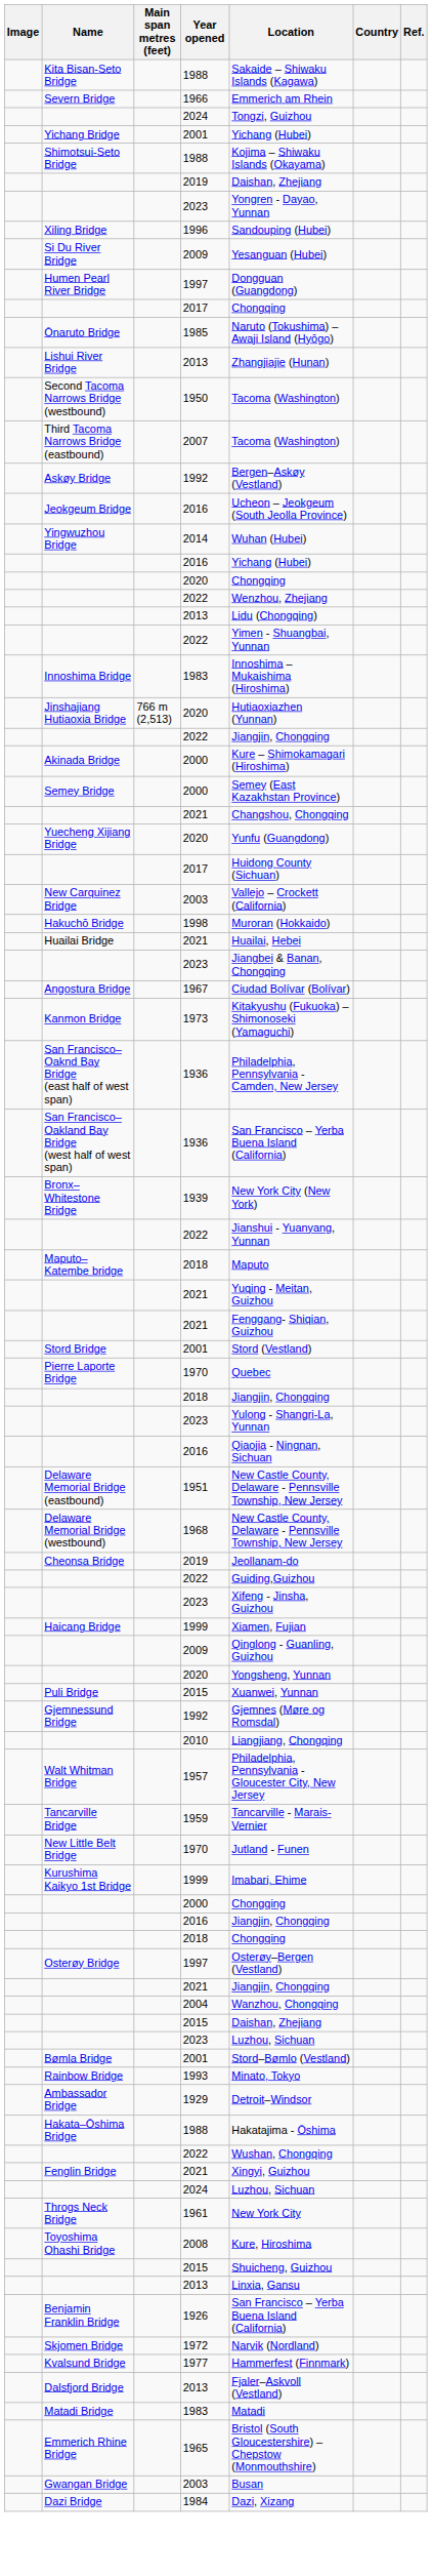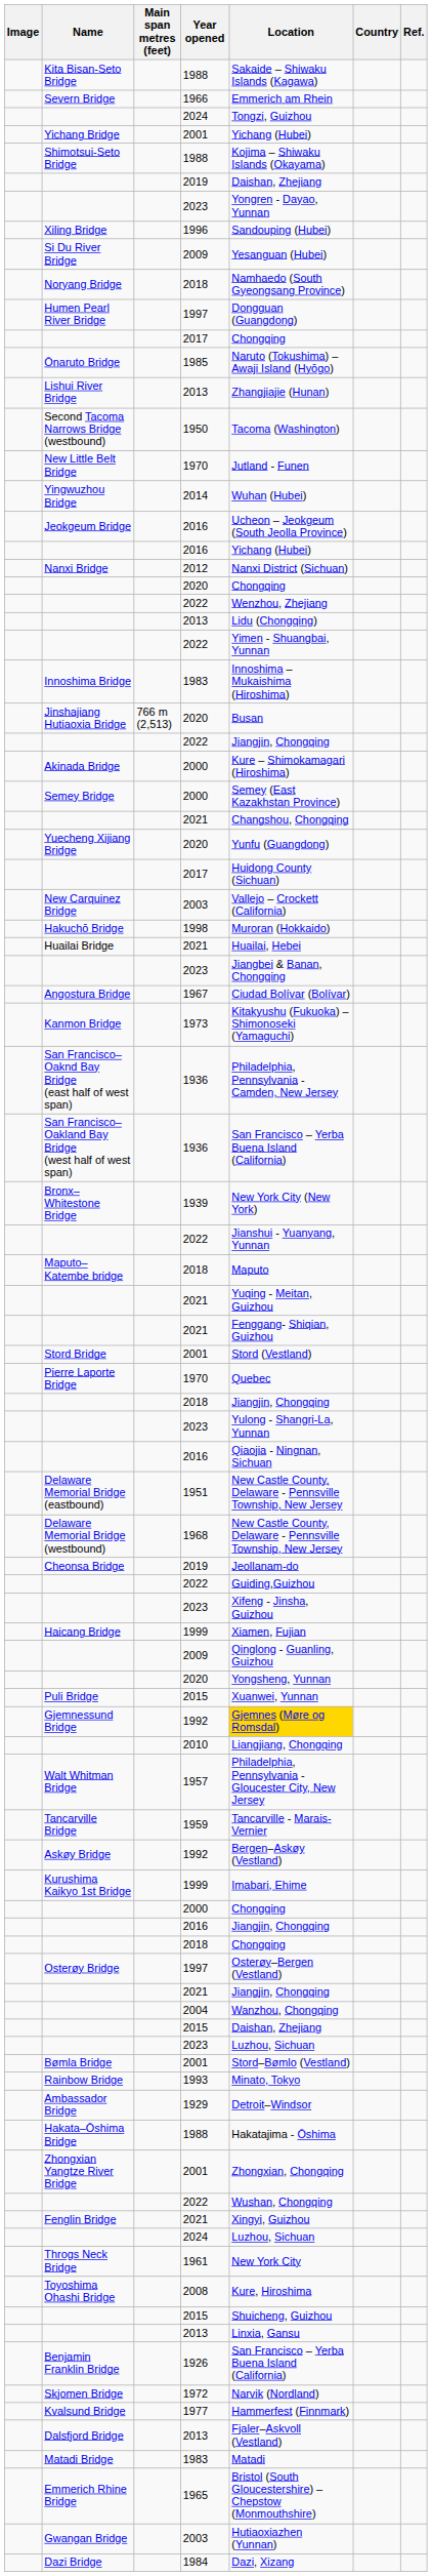+ row: Noryang Bridge | 2018 | Namhaedo (South Gyeongsang Province)
- row: Third Tacoma Narrows Bridge (eastbound) | 2007 | Tacoma (Washington)
rows swapped: Askøy Bridge <-> New Little Belt Bridge
rows swapped: Yingwuzhou Bridge <-> Jeokgeum Bridge
+ row: Nanxi Bridge | 2012 | Nanxi District (Sichuan)
Jinshajiang Hutiaoxia Bridge | Location: Hutiaoxiazhen (Yunnan) -> Busan
Gjemnessund Bridge | Location: no background -> gold background
+ row: Zhongxian Yangtze River Bridge | 2001 | Zhongxian, Chongqing
Gwangan Bridge | Location: Busan -> Hutiaoxiazhen (Yunnan)
